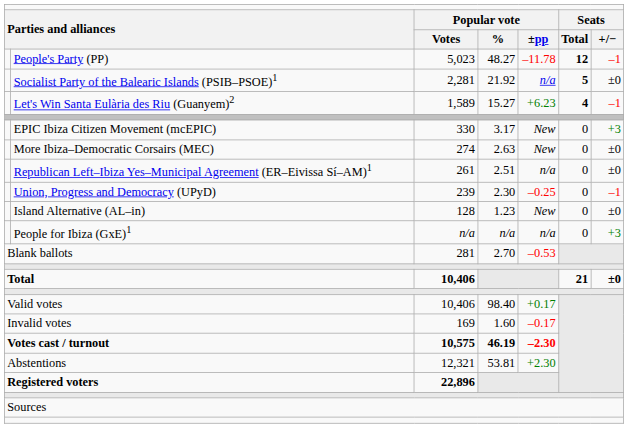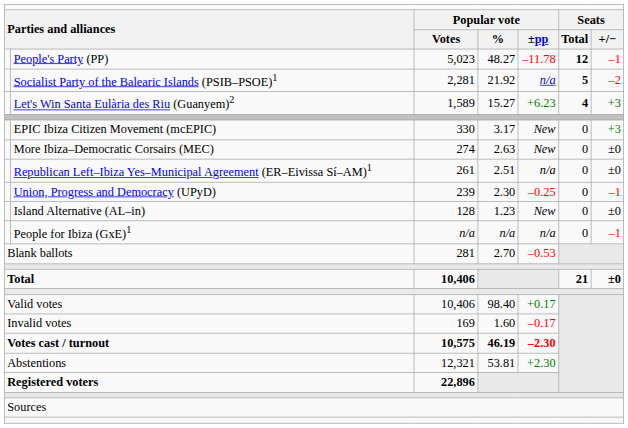Socialist Party of the Balearic Islands (PSIB–PSOE)1 | column 7: ±0 -> –2
Let's Win Santa Eulària des Riu (Guanyem)2 | column 7: –1 -> +3
People for Ibiza (GxE)1 | column 7: +3 -> –1
